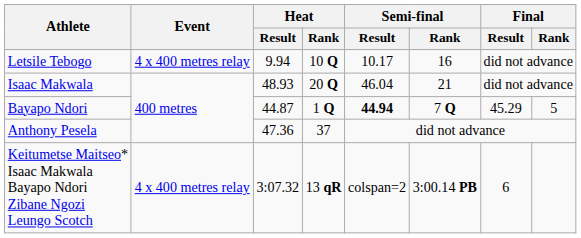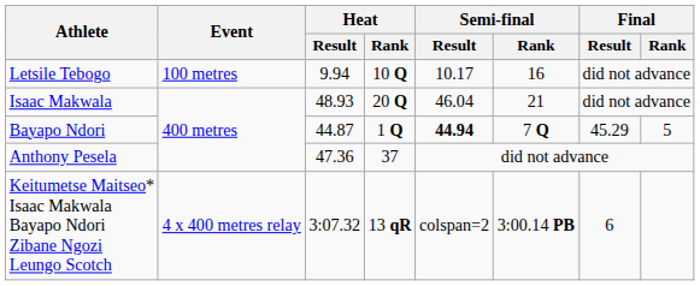Letsile Tebogo | Event: 4 x 400 metres relay -> 100 metres
